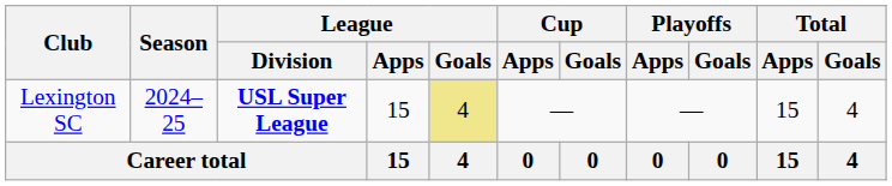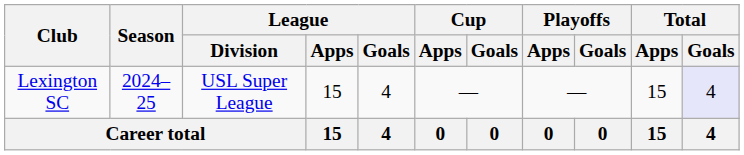Lexington SC | League / Division: bold -> normal
Lexington SC | League / Goals: khaki background -> no background
Lexington SC | Total / Goals: no background -> lavender background
